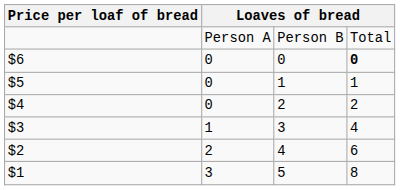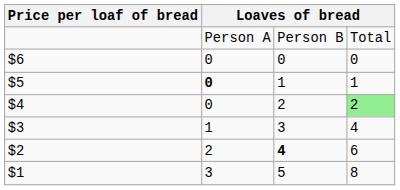$6 | column 4: bold -> normal
$5 | column 2: normal -> bold
$4 | column 4: no background -> lightgreen background
$2 | column 3: normal -> bold
